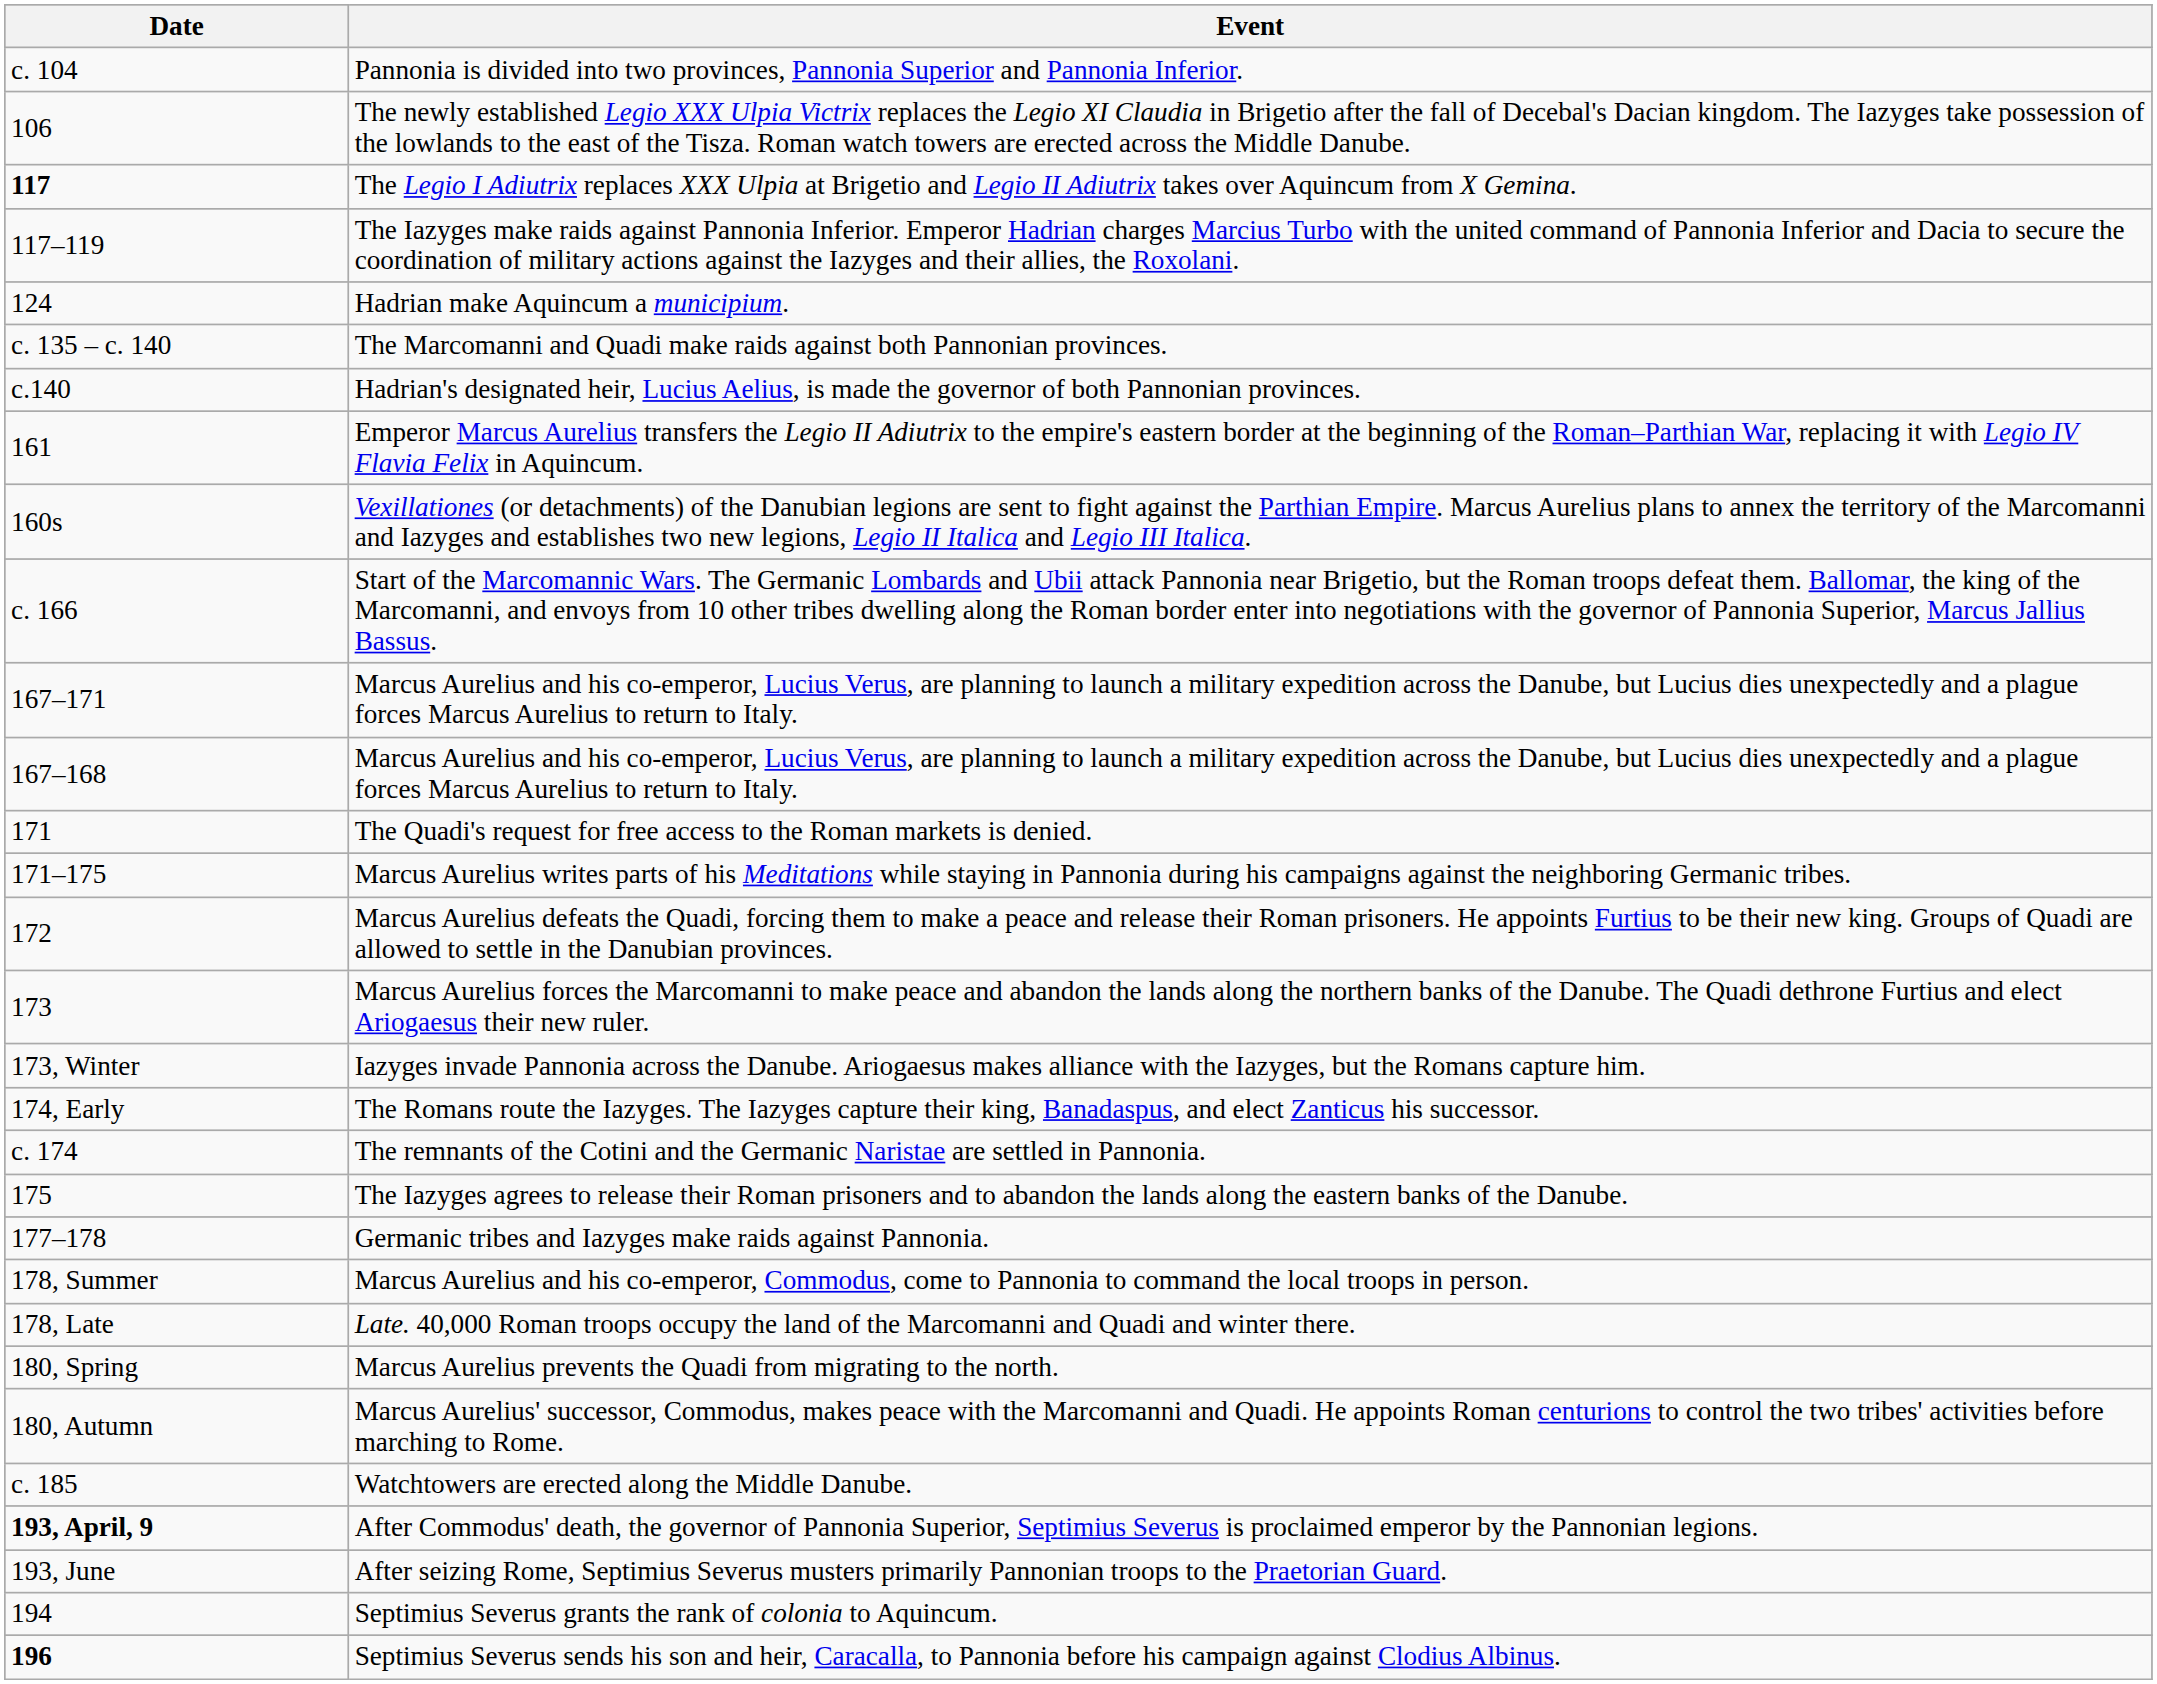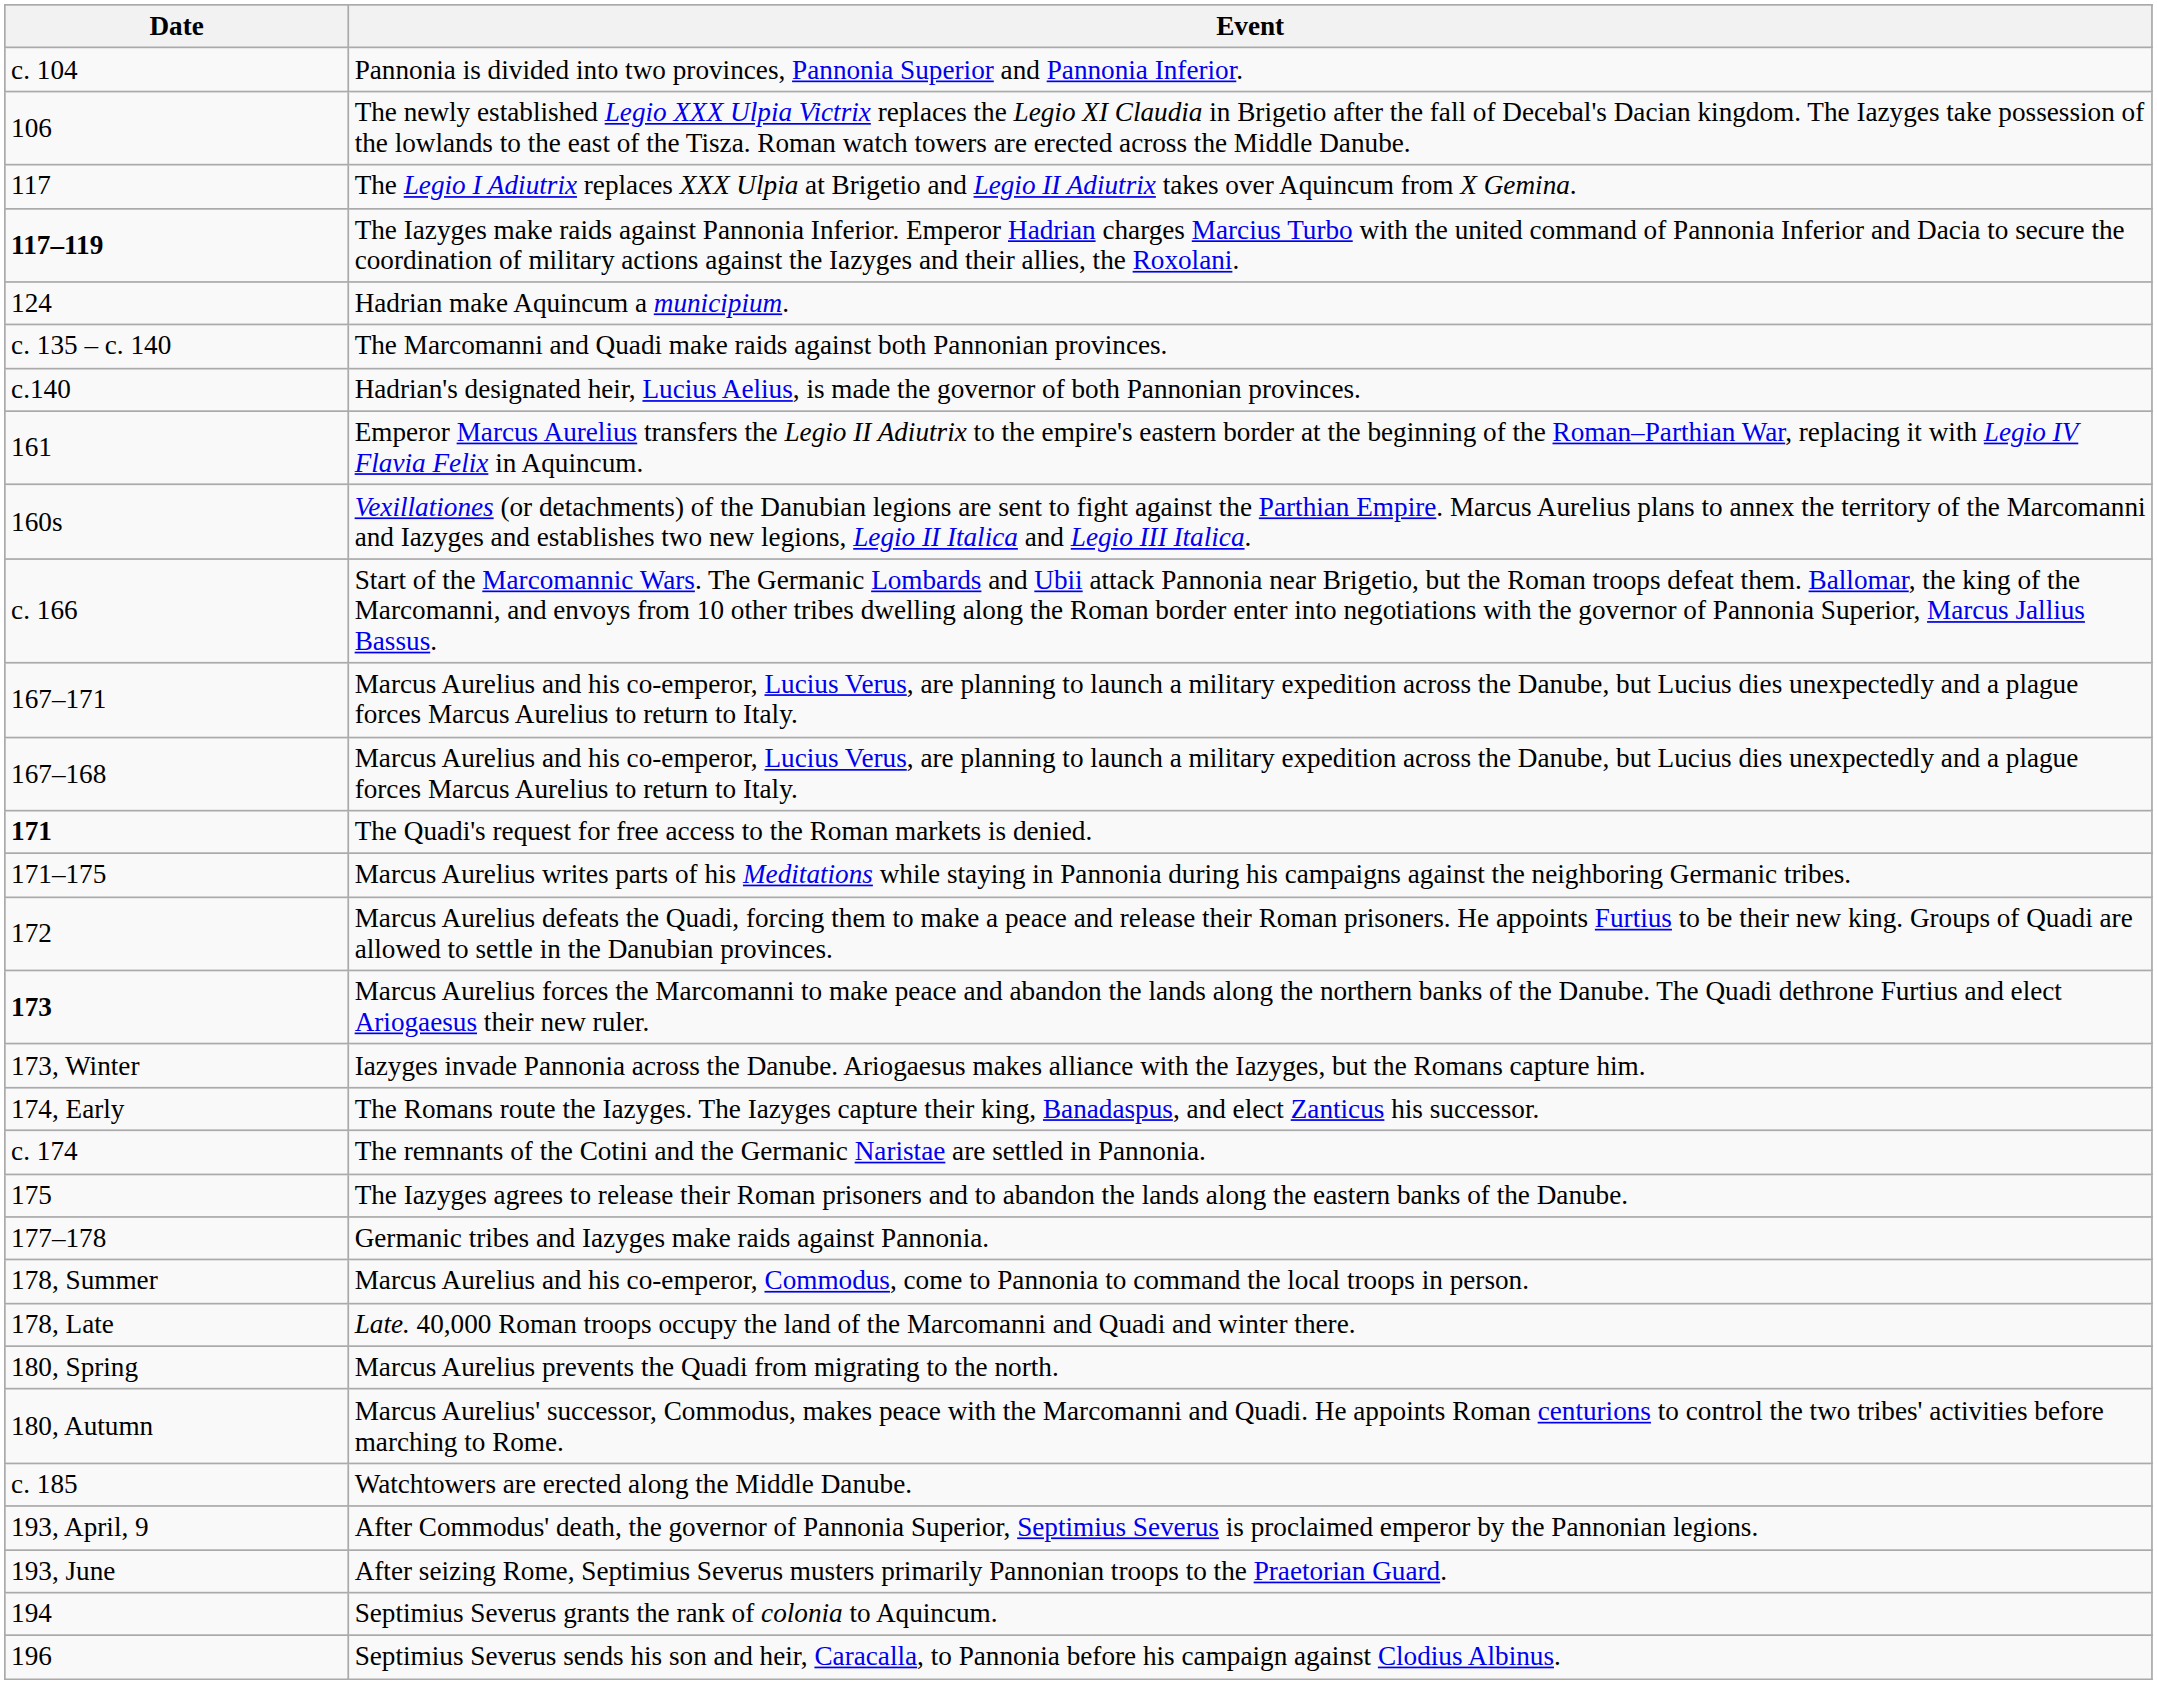row 4 | Date: bold -> normal
row 5 | Date: normal -> bold
row 14 | Date: normal -> bold
row 17 | Date: normal -> bold
row 28 | Date: bold -> normal
row 31 | Date: bold -> normal
